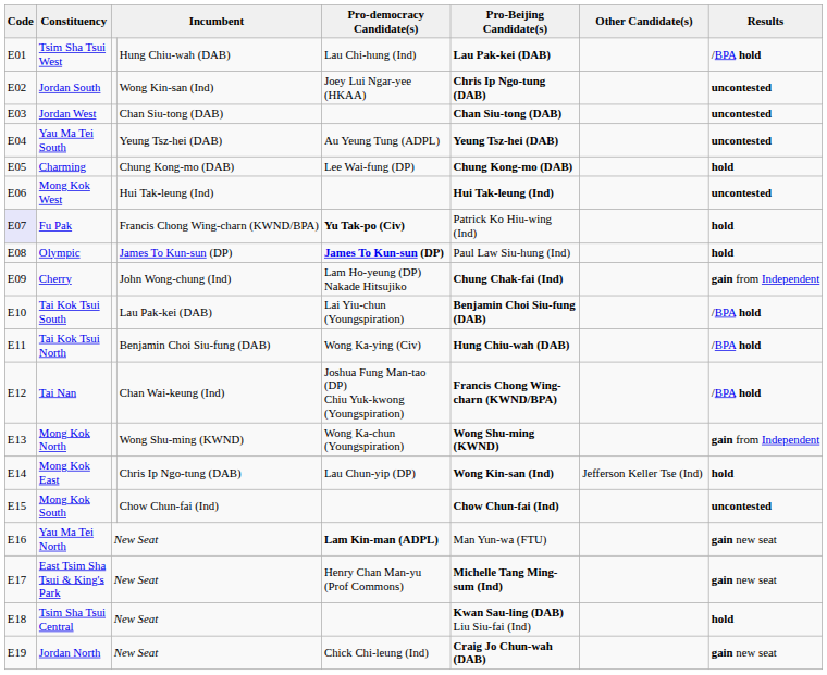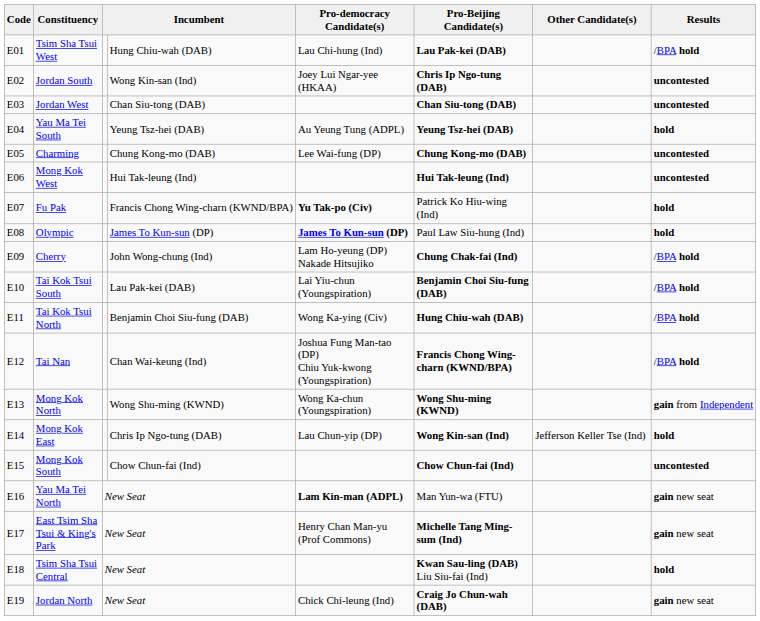Yau Ma Tei South | column 8: uncontested -> hold
Charming | column 8: hold -> uncontested
Fu Pak | Code: lavender background -> no background
Cherry | column 8: gain from Independent -> /BPA hold
